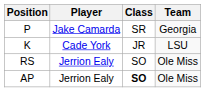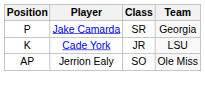- row: RS | Jerrion Ealy | SO | Ole Miss
AP | Class: bold -> normal
